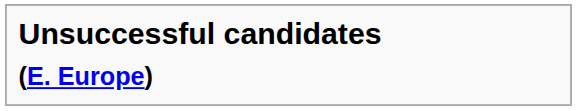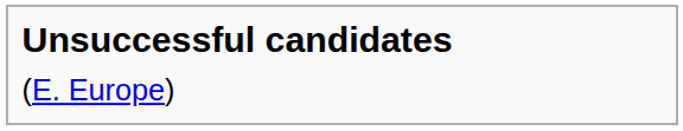row 2 | column 1: bold -> normal
